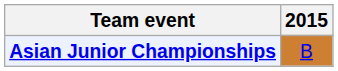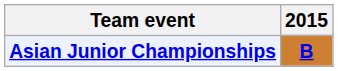Asian Junior Championships | 2015: normal -> bold
